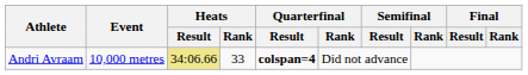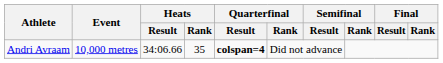Andri Avraam | Heats / Result: khaki background -> no background
Andri Avraam | Heats / Rank: 33 -> 35
